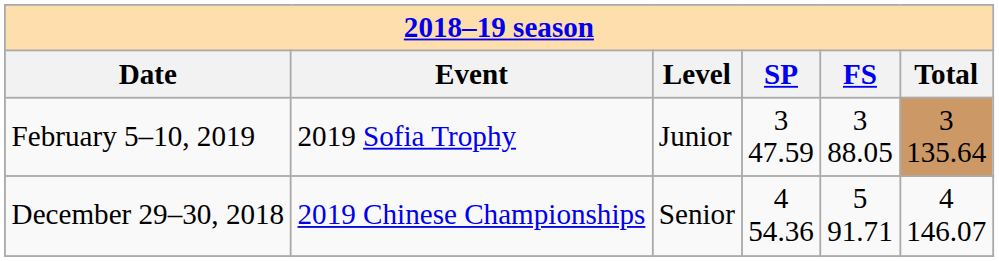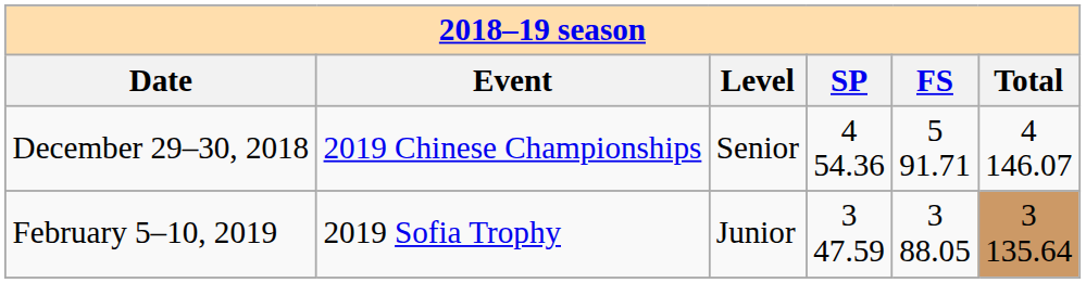rows swapped: February 5–10, 2019 <-> December 29–30, 2018
